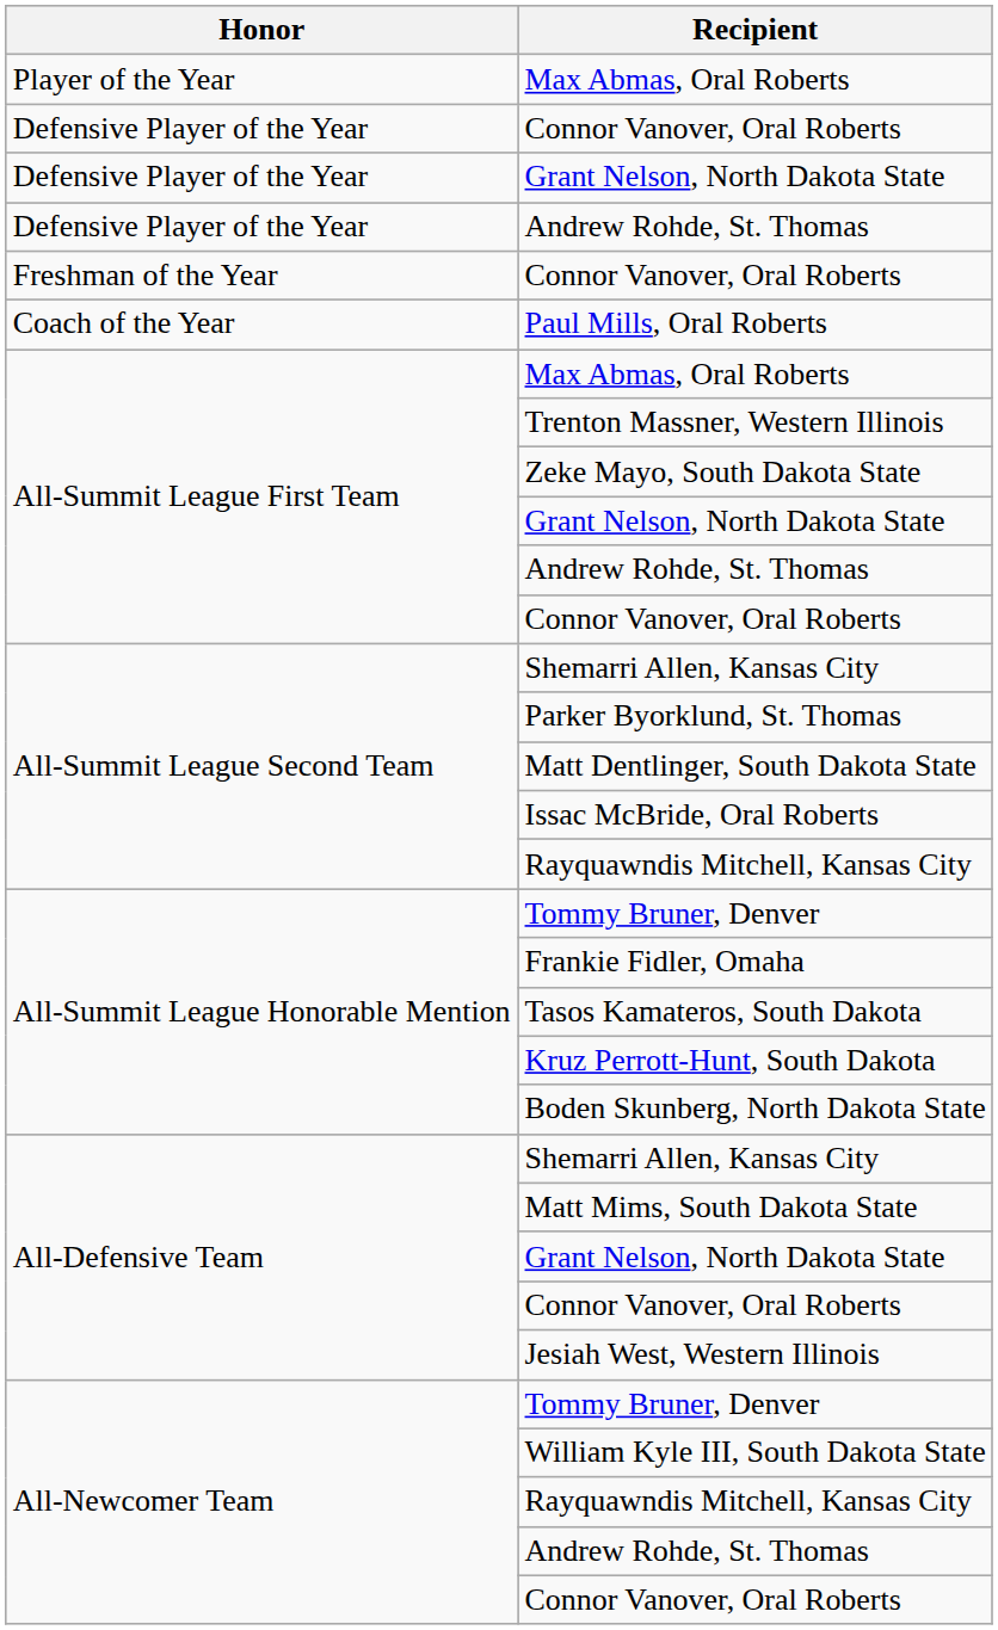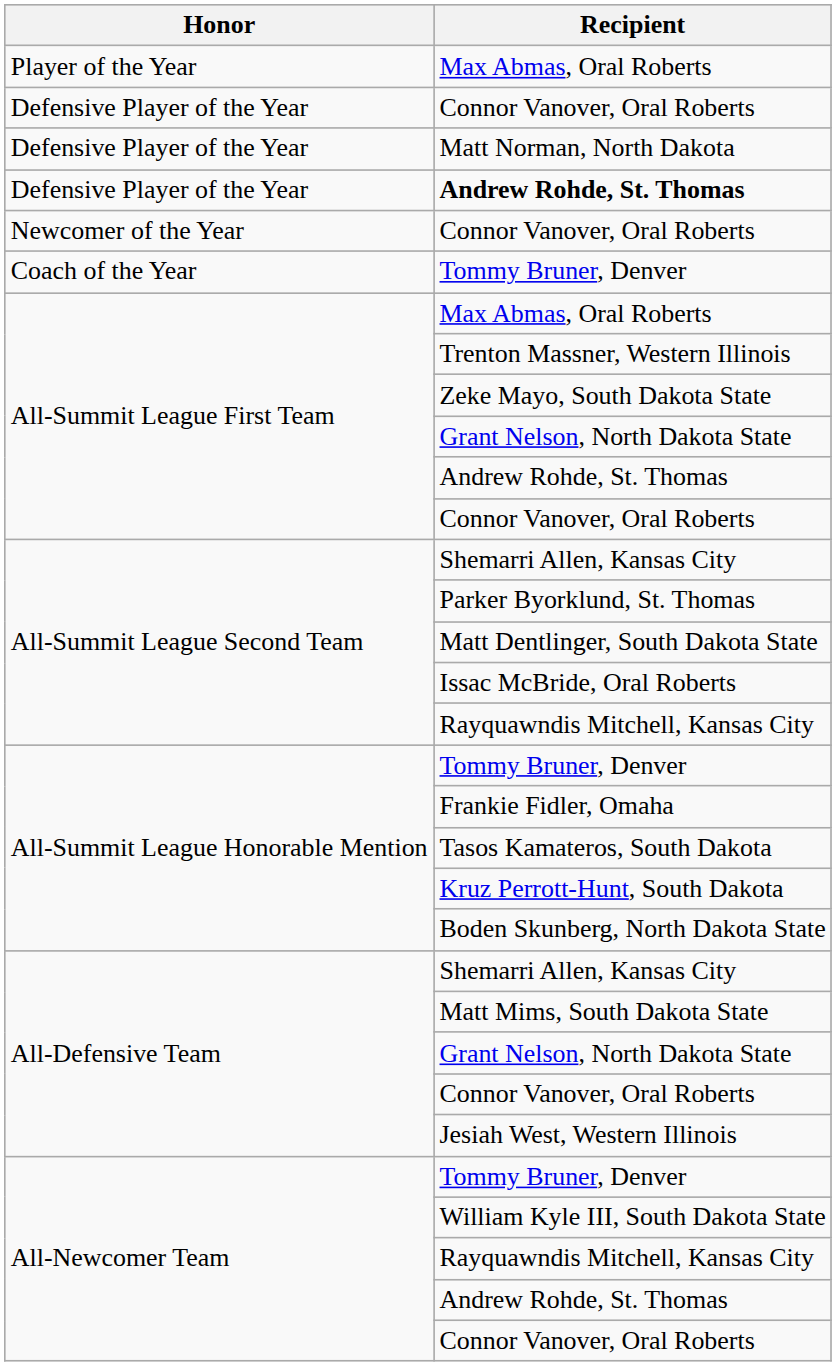row 4 | Recipient: Grant Nelson, North Dakota State -> Matt Norman, North Dakota
row 5 | Recipient: normal -> bold
row 6 | Honor: Freshman of the Year -> Newcomer of the Year
row 7 | Recipient: Paul Mills, Oral Roberts -> Tommy Bruner, Denver
